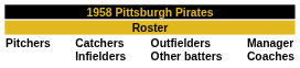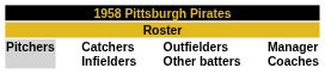Pitchers | column 1: no background -> lightgrey background
